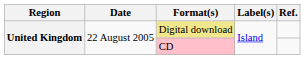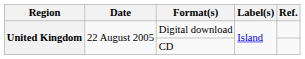Digital download | Format(s): khaki background -> no background
CD | Format(s): pink background -> no background
